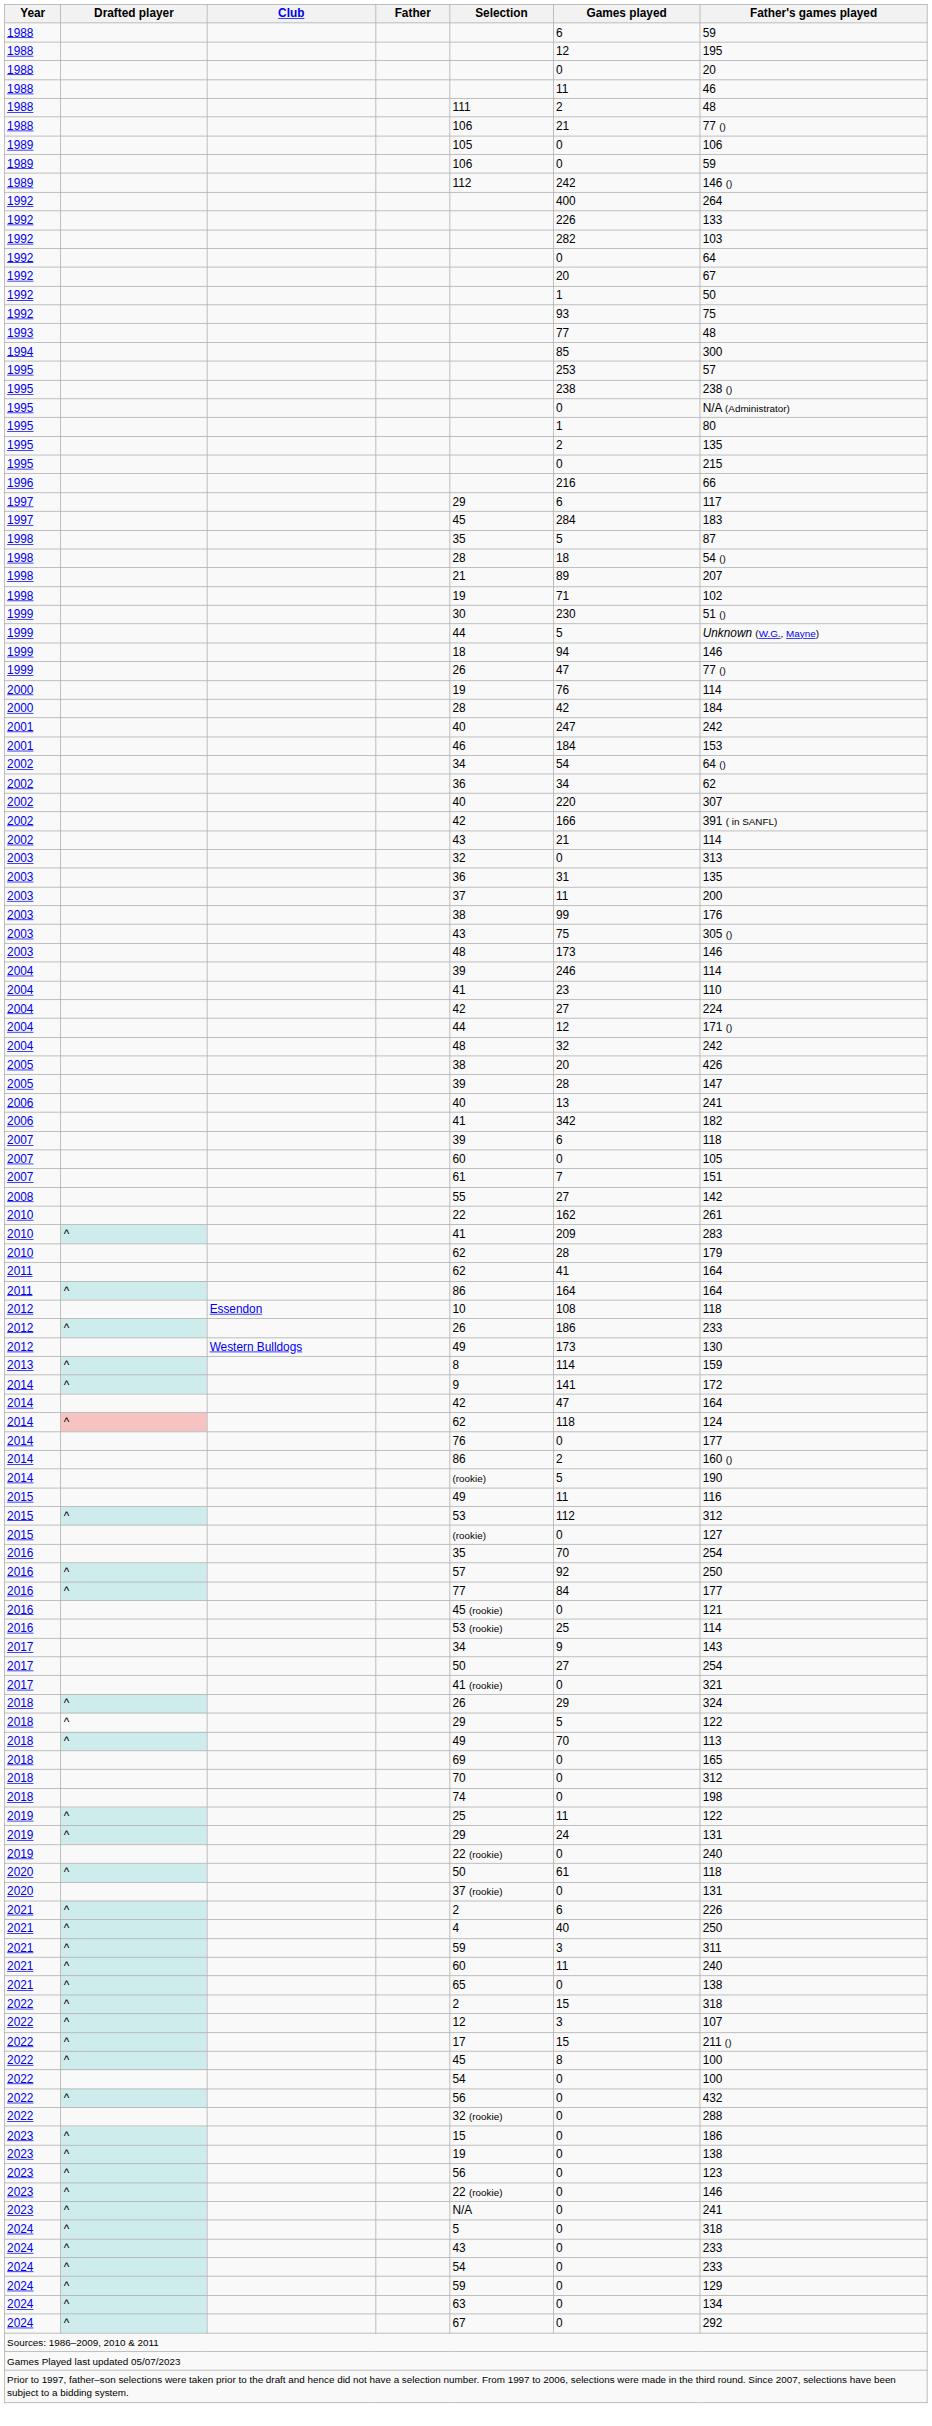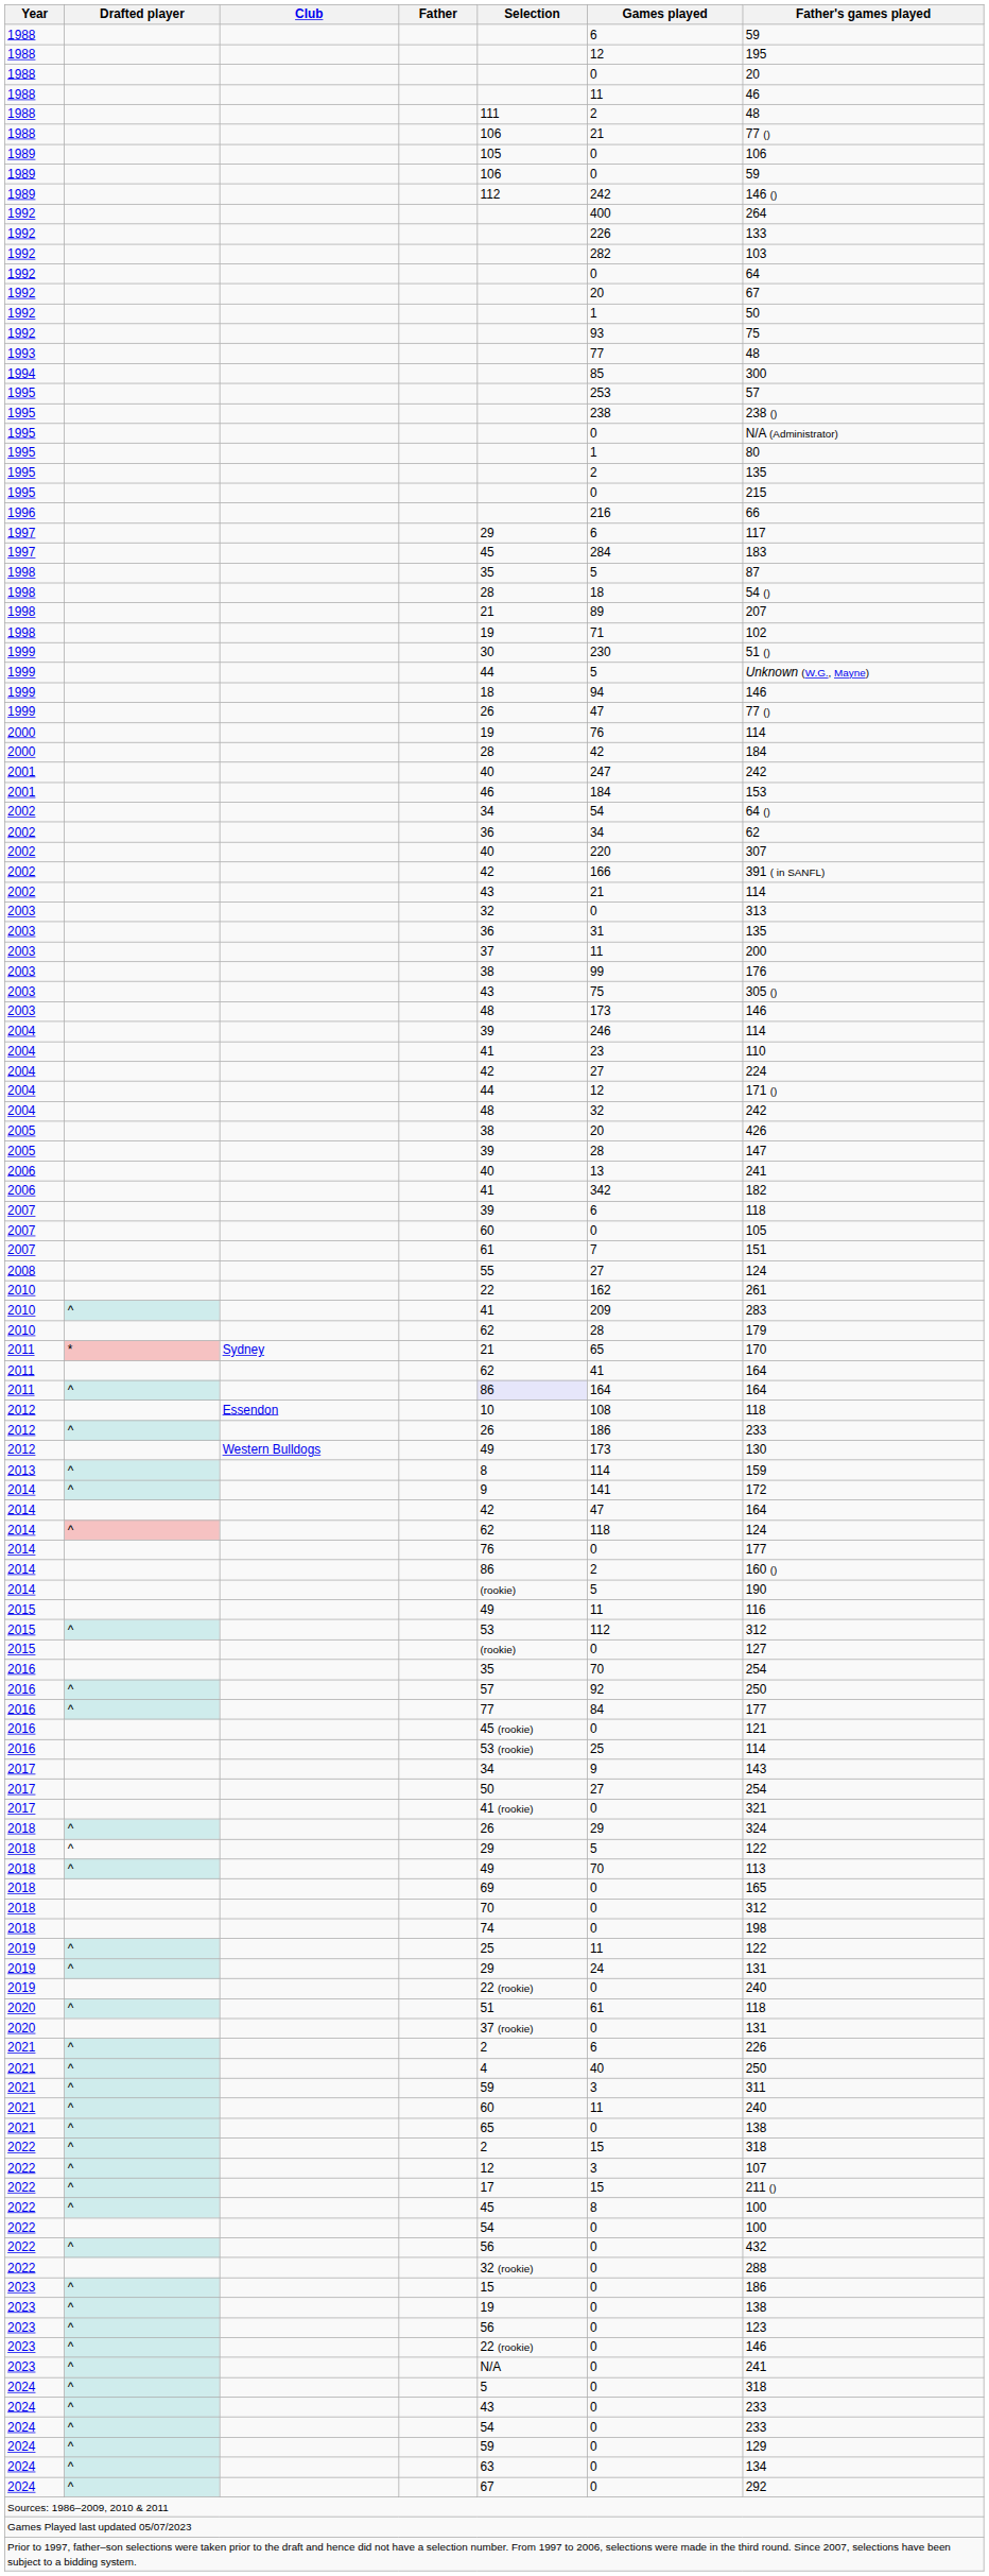2008 | Father's games played: 142 -> 124
+ row: 2011 | * | Sydney | 21 | 65 | 170
2011 / ^ | Selection: no background -> lavender background
2020 / ^ | Selection: 50 -> 51
